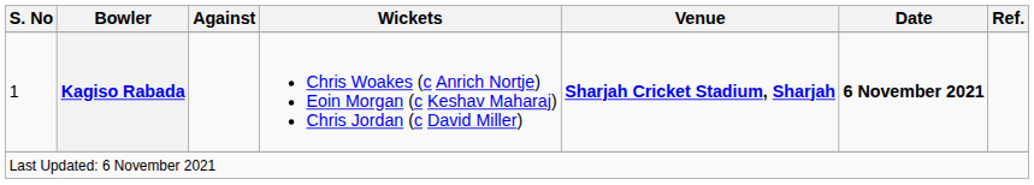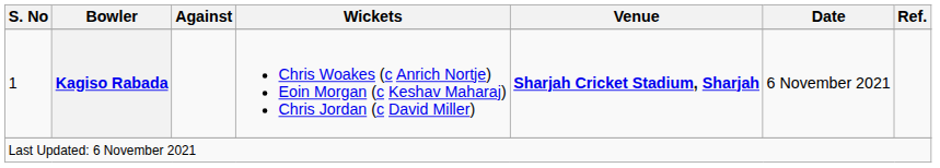1 | Date: bold -> normal
